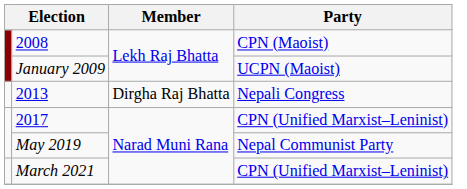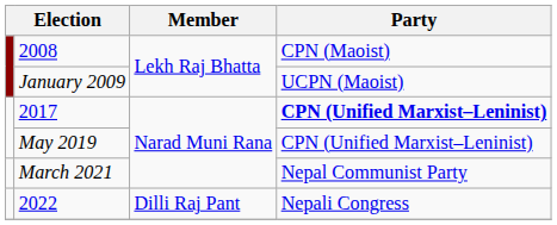- row: 2013 | Dirgha Raj Bhatta | Nepali Congress
2017 | Party: normal -> bold
May 2019 | Party: Nepal Communist Party -> CPN (Unified Marxist–Leninist)
March 2021 | Party: CPN (Unified Marxist–Leninist) -> Nepal Communist Party
+ row: 2022 | Dilli Raj Pant | Nepali Congress
